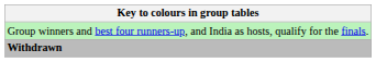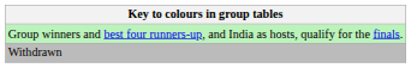row 3 | column 1: bold -> normal
